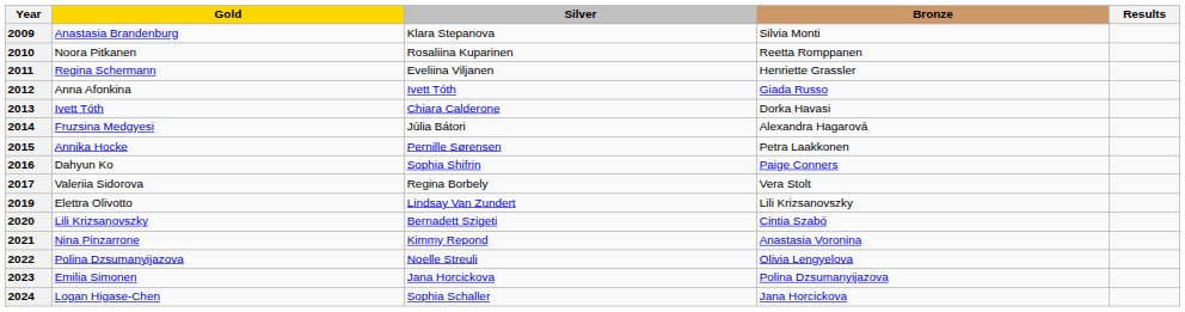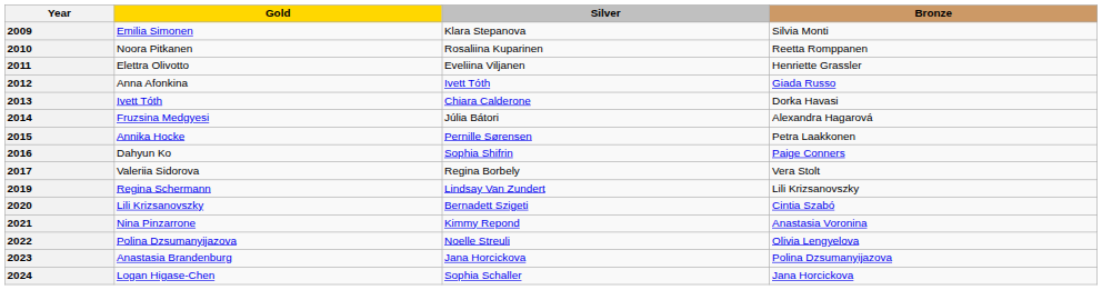- column: Results
2009 | Gold: Anastasia Brandenburg -> Emilia Simonen
2011 | Gold: Regina Schermann -> Elettra Olivotto
2019 | Gold: Elettra Olivotto -> Regina Schermann
2023 | Gold: Emilia Simonen -> Anastasia Brandenburg
